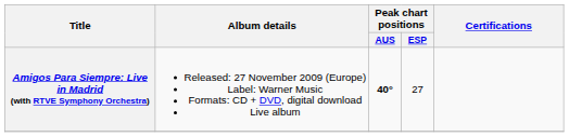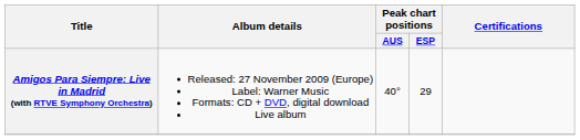row 3 | Peak chart positions / AUS: bold -> normal
row 3 | Peak chart positions / ESP: 27 -> 29
